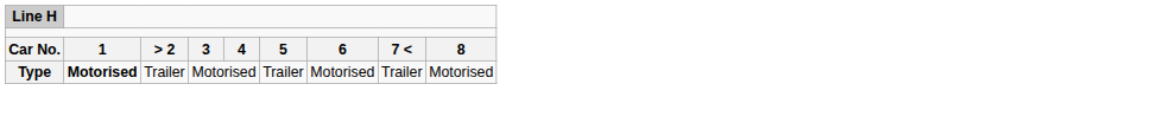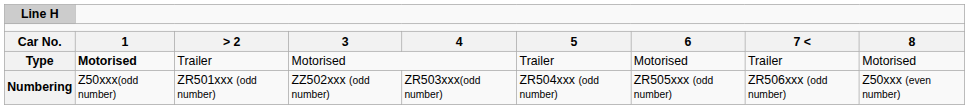+ row: Numbering | Z50xxx(odd number) | ZR501xxx (odd number) | ZZ502xxx (odd number) | ZR503xxx(odd number) | ZR504xxx (odd number) | ZR505xxx (odd number) | ZR506xxx (odd number) | Z50xxx (even number)
